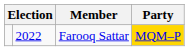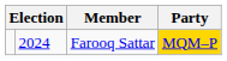Farooq Sattar | column 2: 2022 -> 2024
